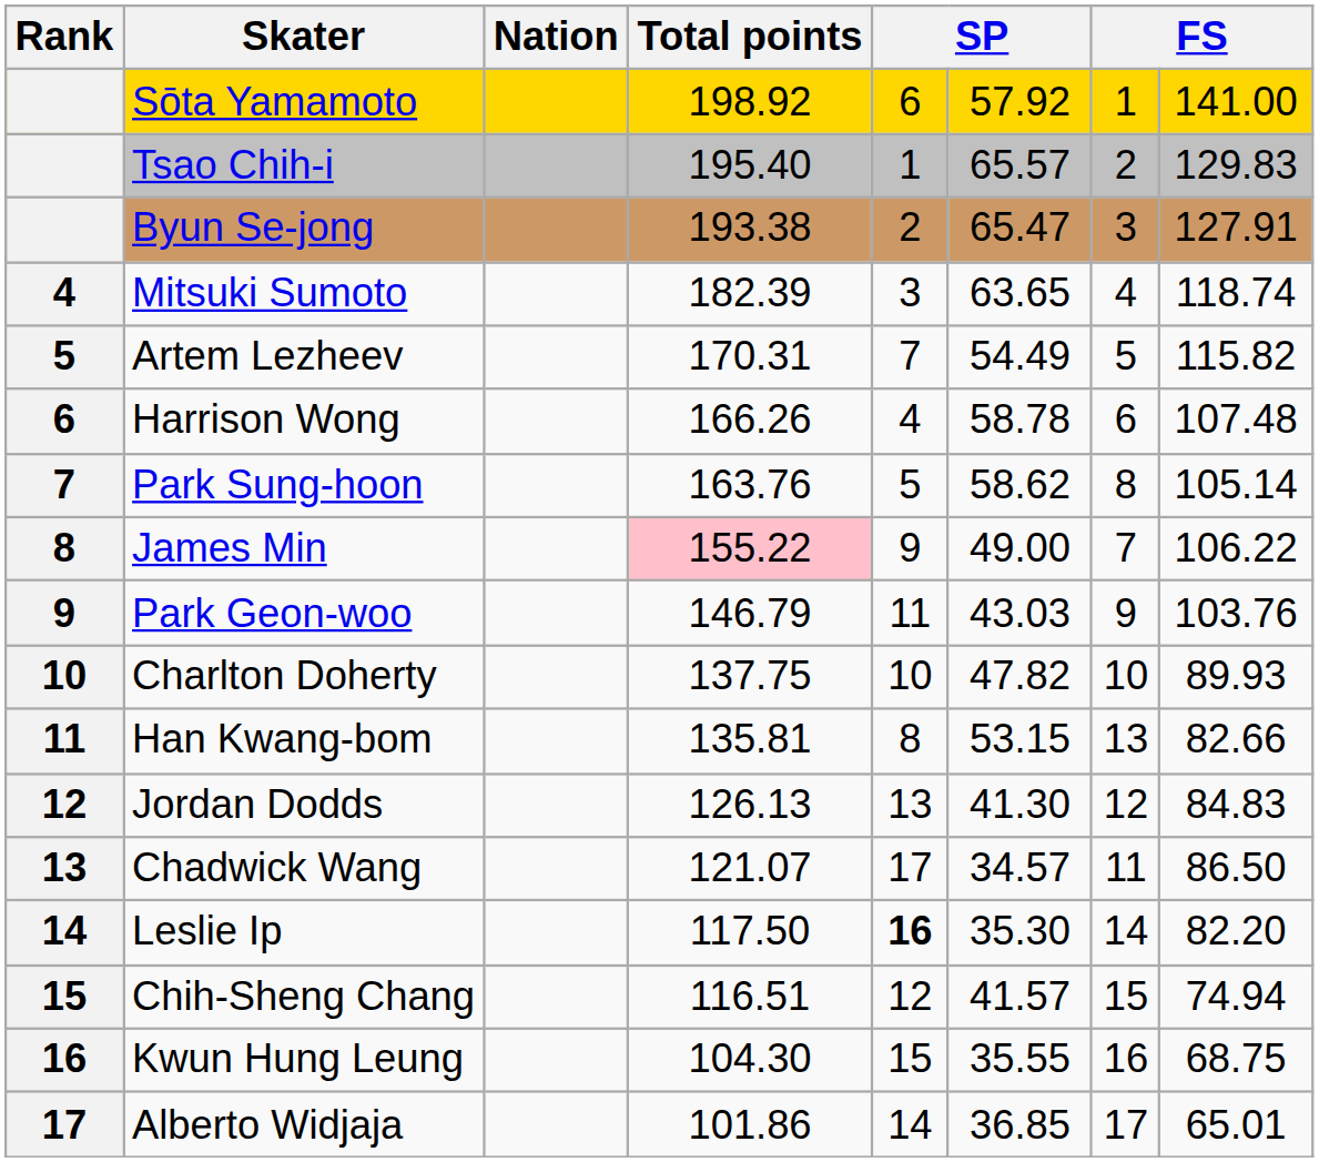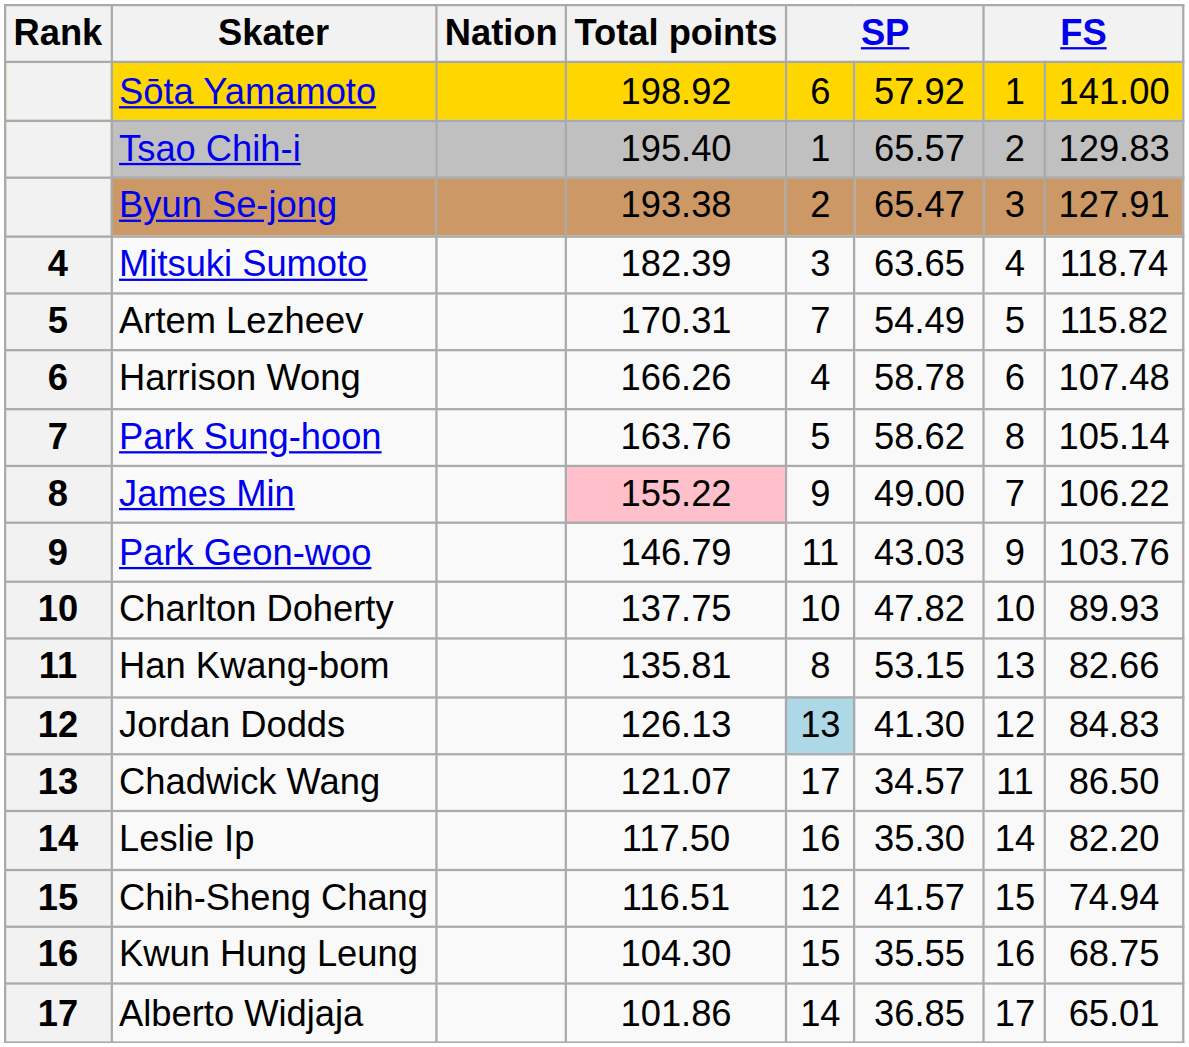Jordan Dodds | column 5: no background -> lightblue background
Leslie Ip | column 5: bold -> normal
